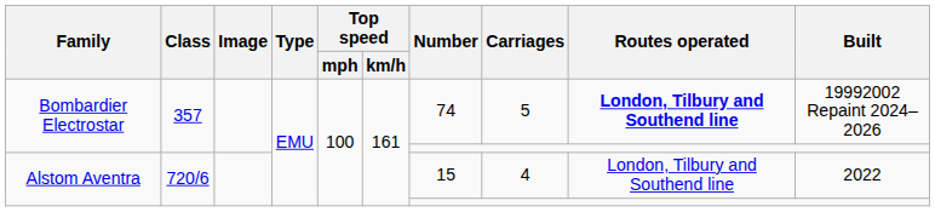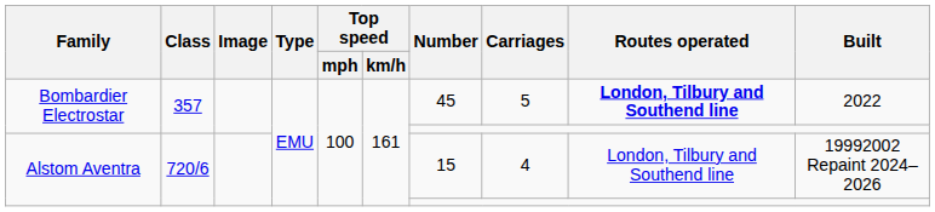row 3 | Number: 74 -> 45
row 3 | Built: 19992002 Repaint 2024–2026 -> 2022
row 5 | Built: 2022 -> 19992002 Repaint 2024–2026
